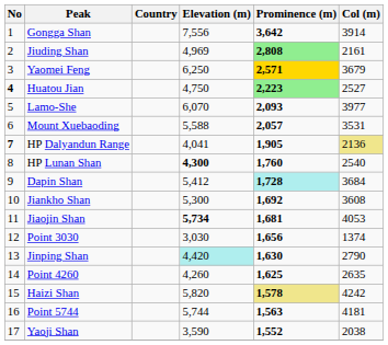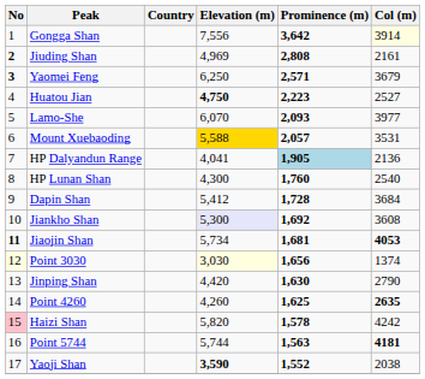Gongga Shan | Col (m): no background -> lightyellow background
Jiuding Shan | No: normal -> bold
Jiuding Shan | Prominence (m): lightgreen background -> no background
Yaomei Feng | No: normal -> bold
Yaomei Feng | Prominence (m): gold background -> no background
Huatou Jian | No: bold -> normal
Huatou Jian | Elevation (m): normal -> bold
Huatou Jian | Prominence (m): lightgreen background -> no background
Mount Xuebaoding | Elevation (m): no background -> gold background
HP Dalyandun Range | No: bold -> normal
HP Dalyandun Range | Prominence (m): no background -> lightblue background
HP Dalyandun Range | Col (m): khaki background -> no background
HP Lunan Shan | Elevation (m): bold -> normal
Dapin Shan | Prominence (m): paleturquoise background -> no background
Jiankho Shan | Elevation (m): no background -> lavender background
Jiaojin Shan | No: normal -> bold
Jiaojin Shan | Elevation (m): bold -> normal
Jiaojin Shan | Col (m): normal -> bold
Point 3030 | No: no background -> lightyellow background
Point 3030 | Elevation (m): no background -> lightyellow background
Jinping Shan | Elevation (m): paleturquoise background -> no background
Point 4260 | Col (m): normal -> bold
Haizi Shan | No: no background -> pink background
Haizi Shan | Prominence (m): khaki background -> no background
Point 5744 | Col (m): normal -> bold
Yaoji Shan | Elevation (m): normal -> bold
